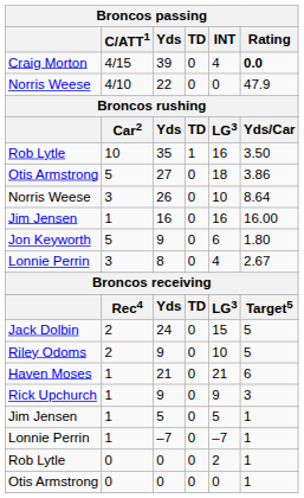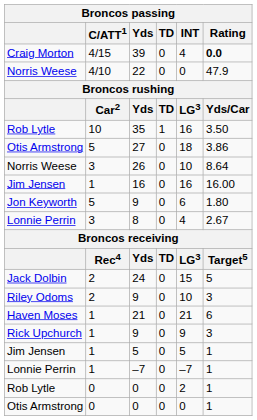Riley Odoms / 9 | Rating: 5 -> 3
